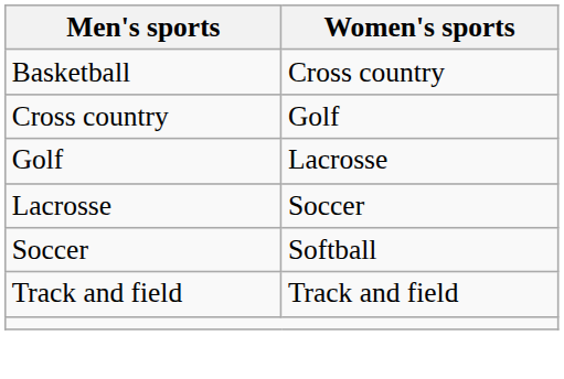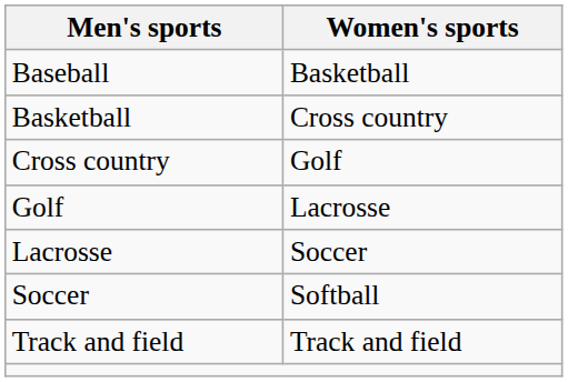+ row: Baseball | Basketball
